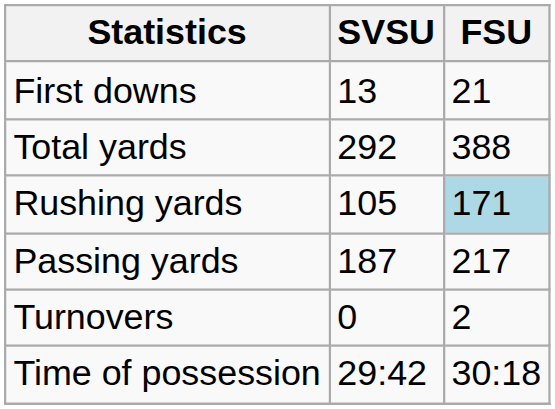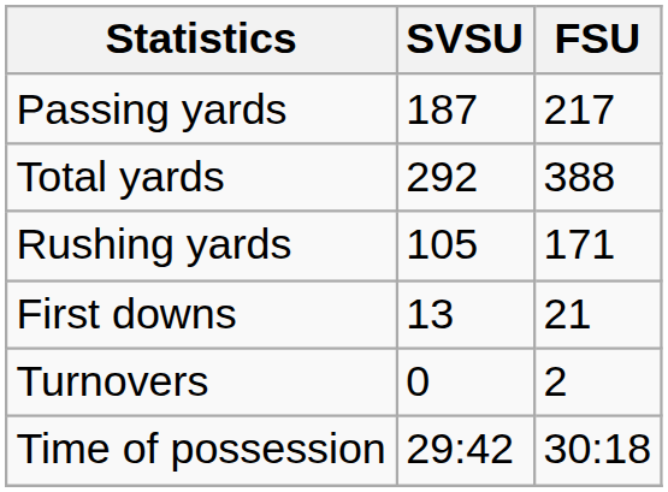rows swapped: First downs <-> Passing yards
Rushing yards | FSU: lightblue background -> no background
